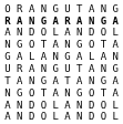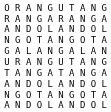row 2 | column 1: bold -> normal
row 8 | column 1: N G O T A N G O T A -> A N D O L A N D O L
row 9 | column 1: A N D O L A N D O L -> N G O T A N G O T A
